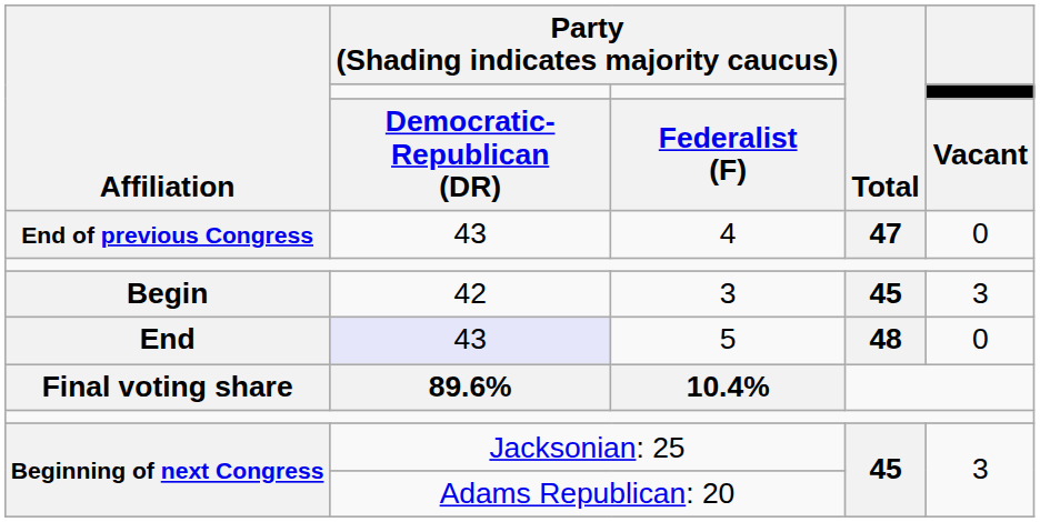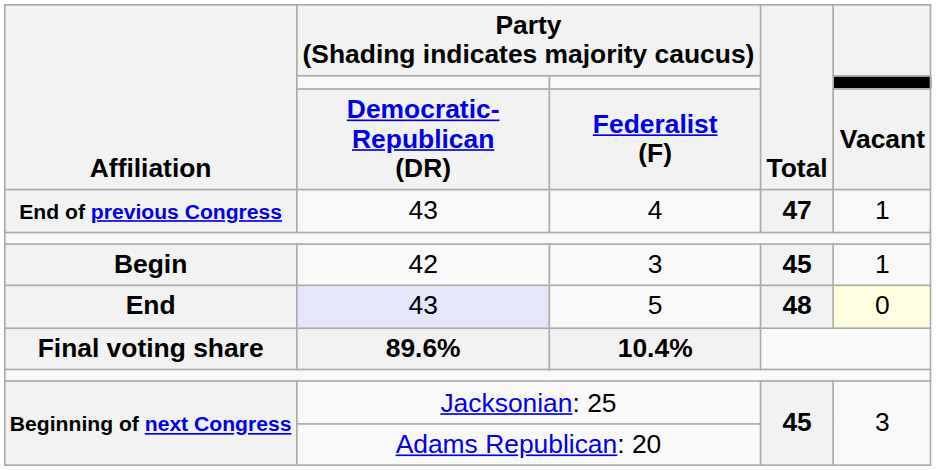End of previous Congress | column 5: 0 -> 1
Begin | column 5: 3 -> 1
End | column 5: no background -> lightyellow background
